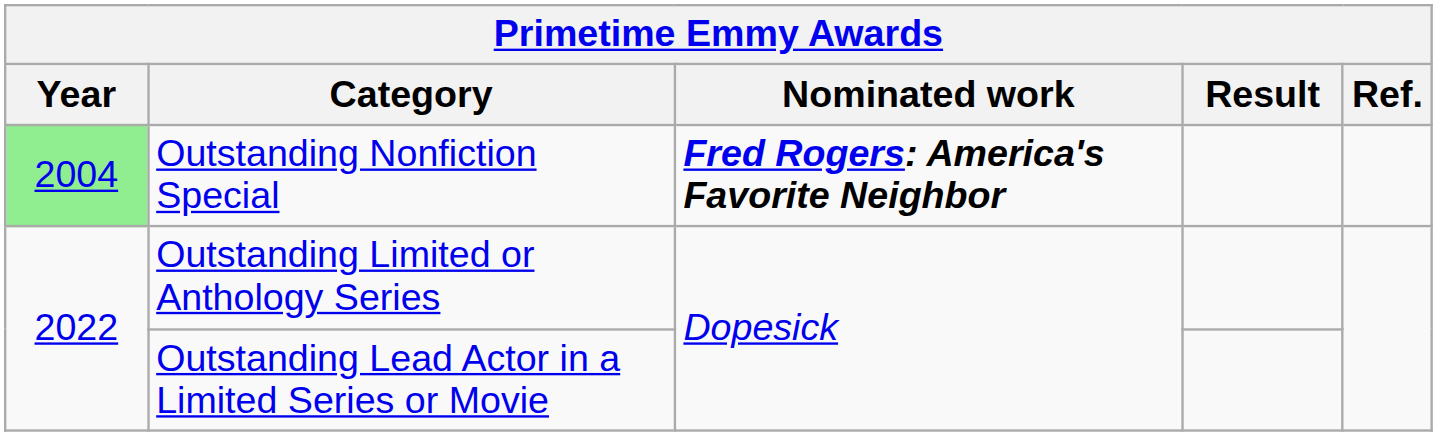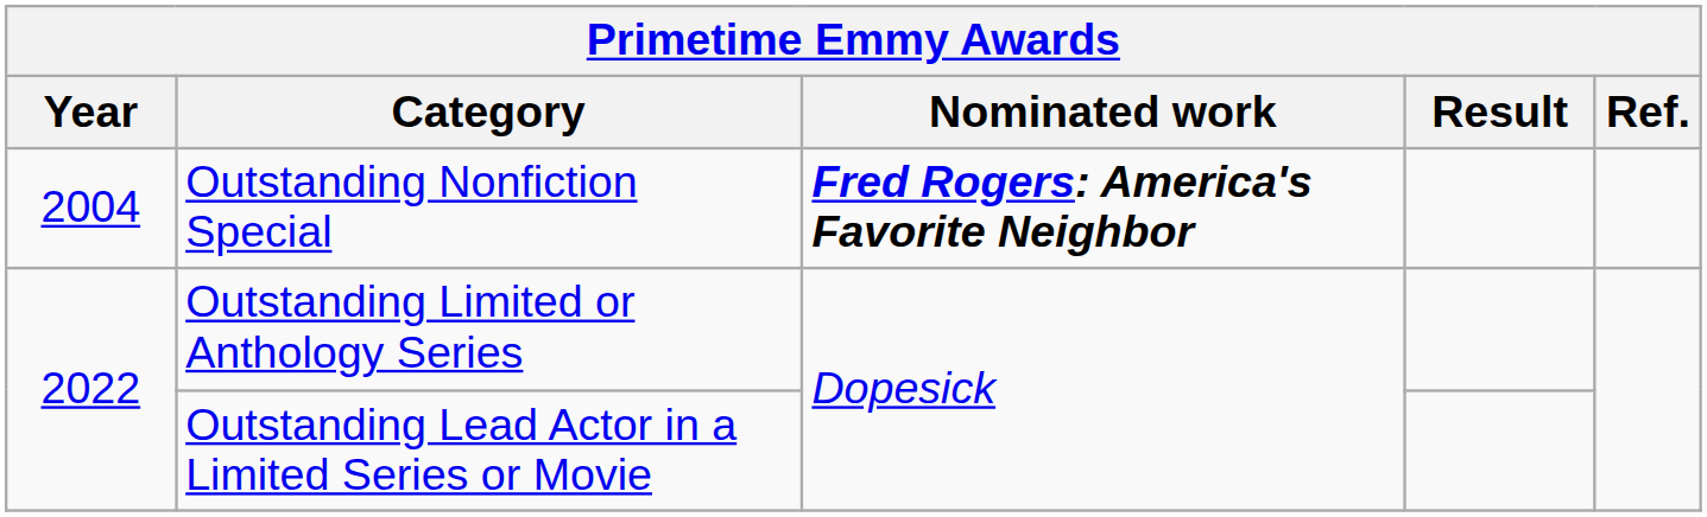Outstanding Nonfiction Special | Year: lightgreen background -> no background
